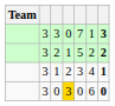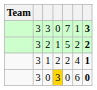row 4 | column 5: 3 -> 2
